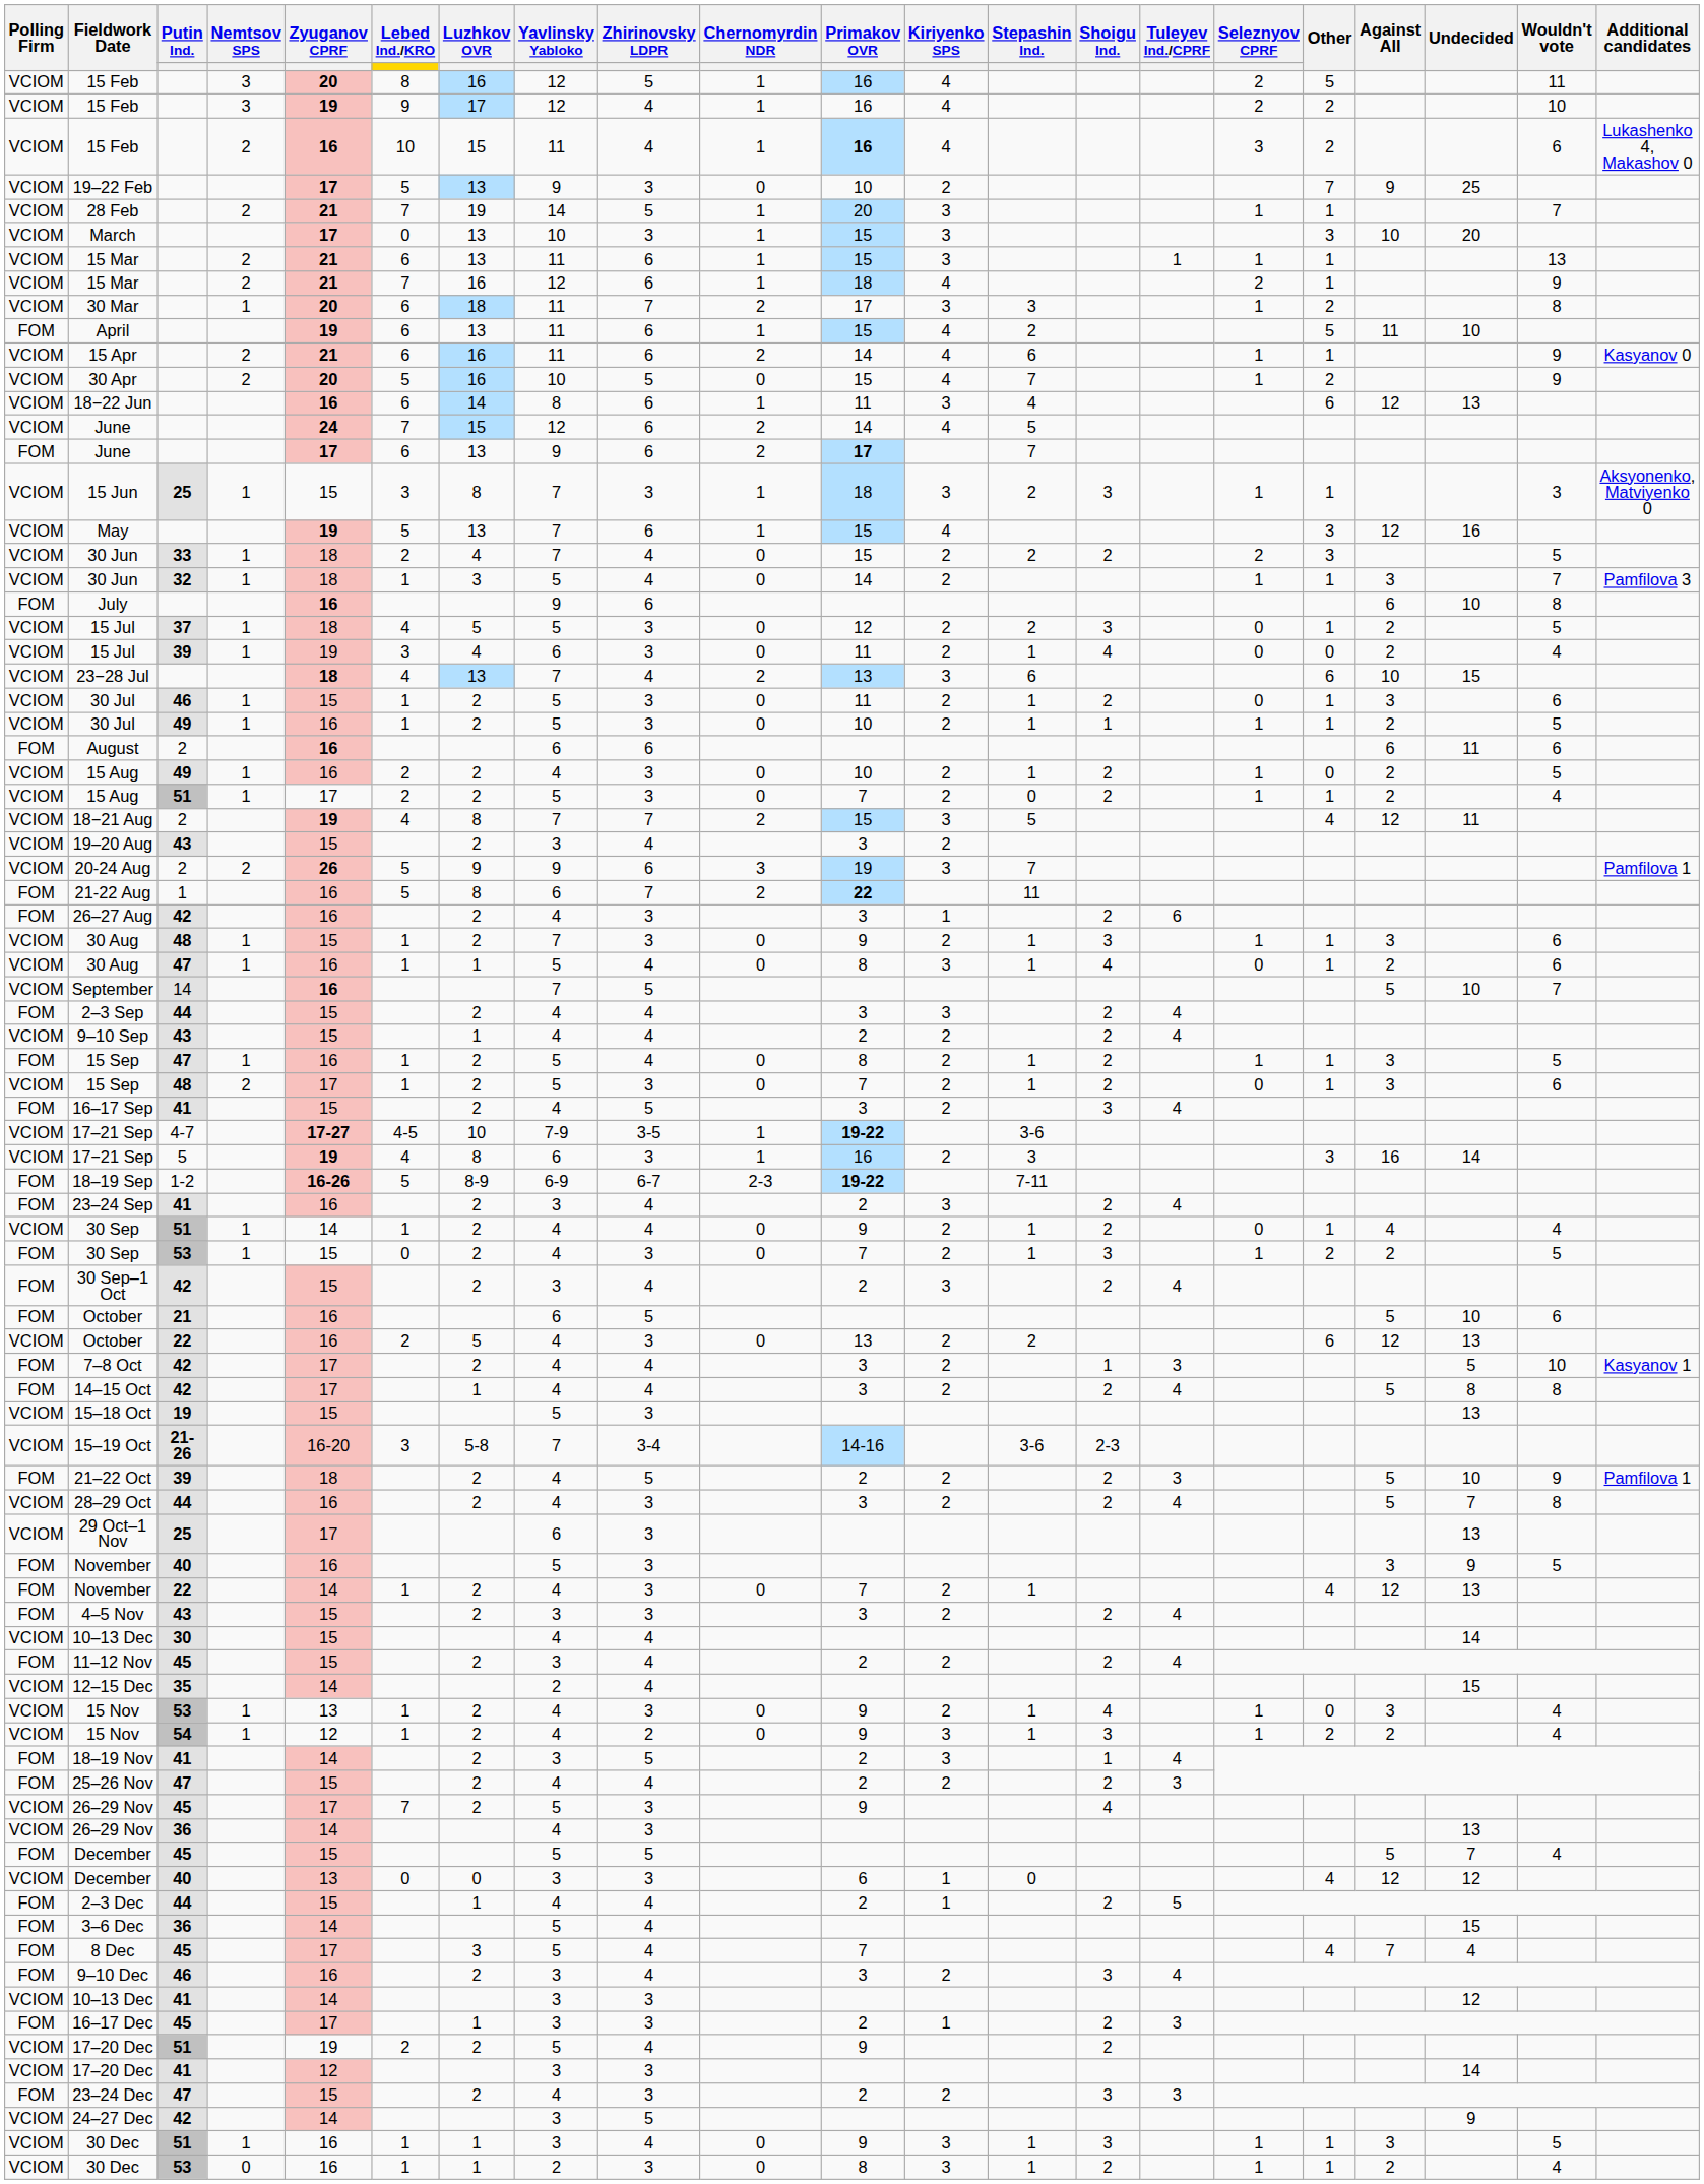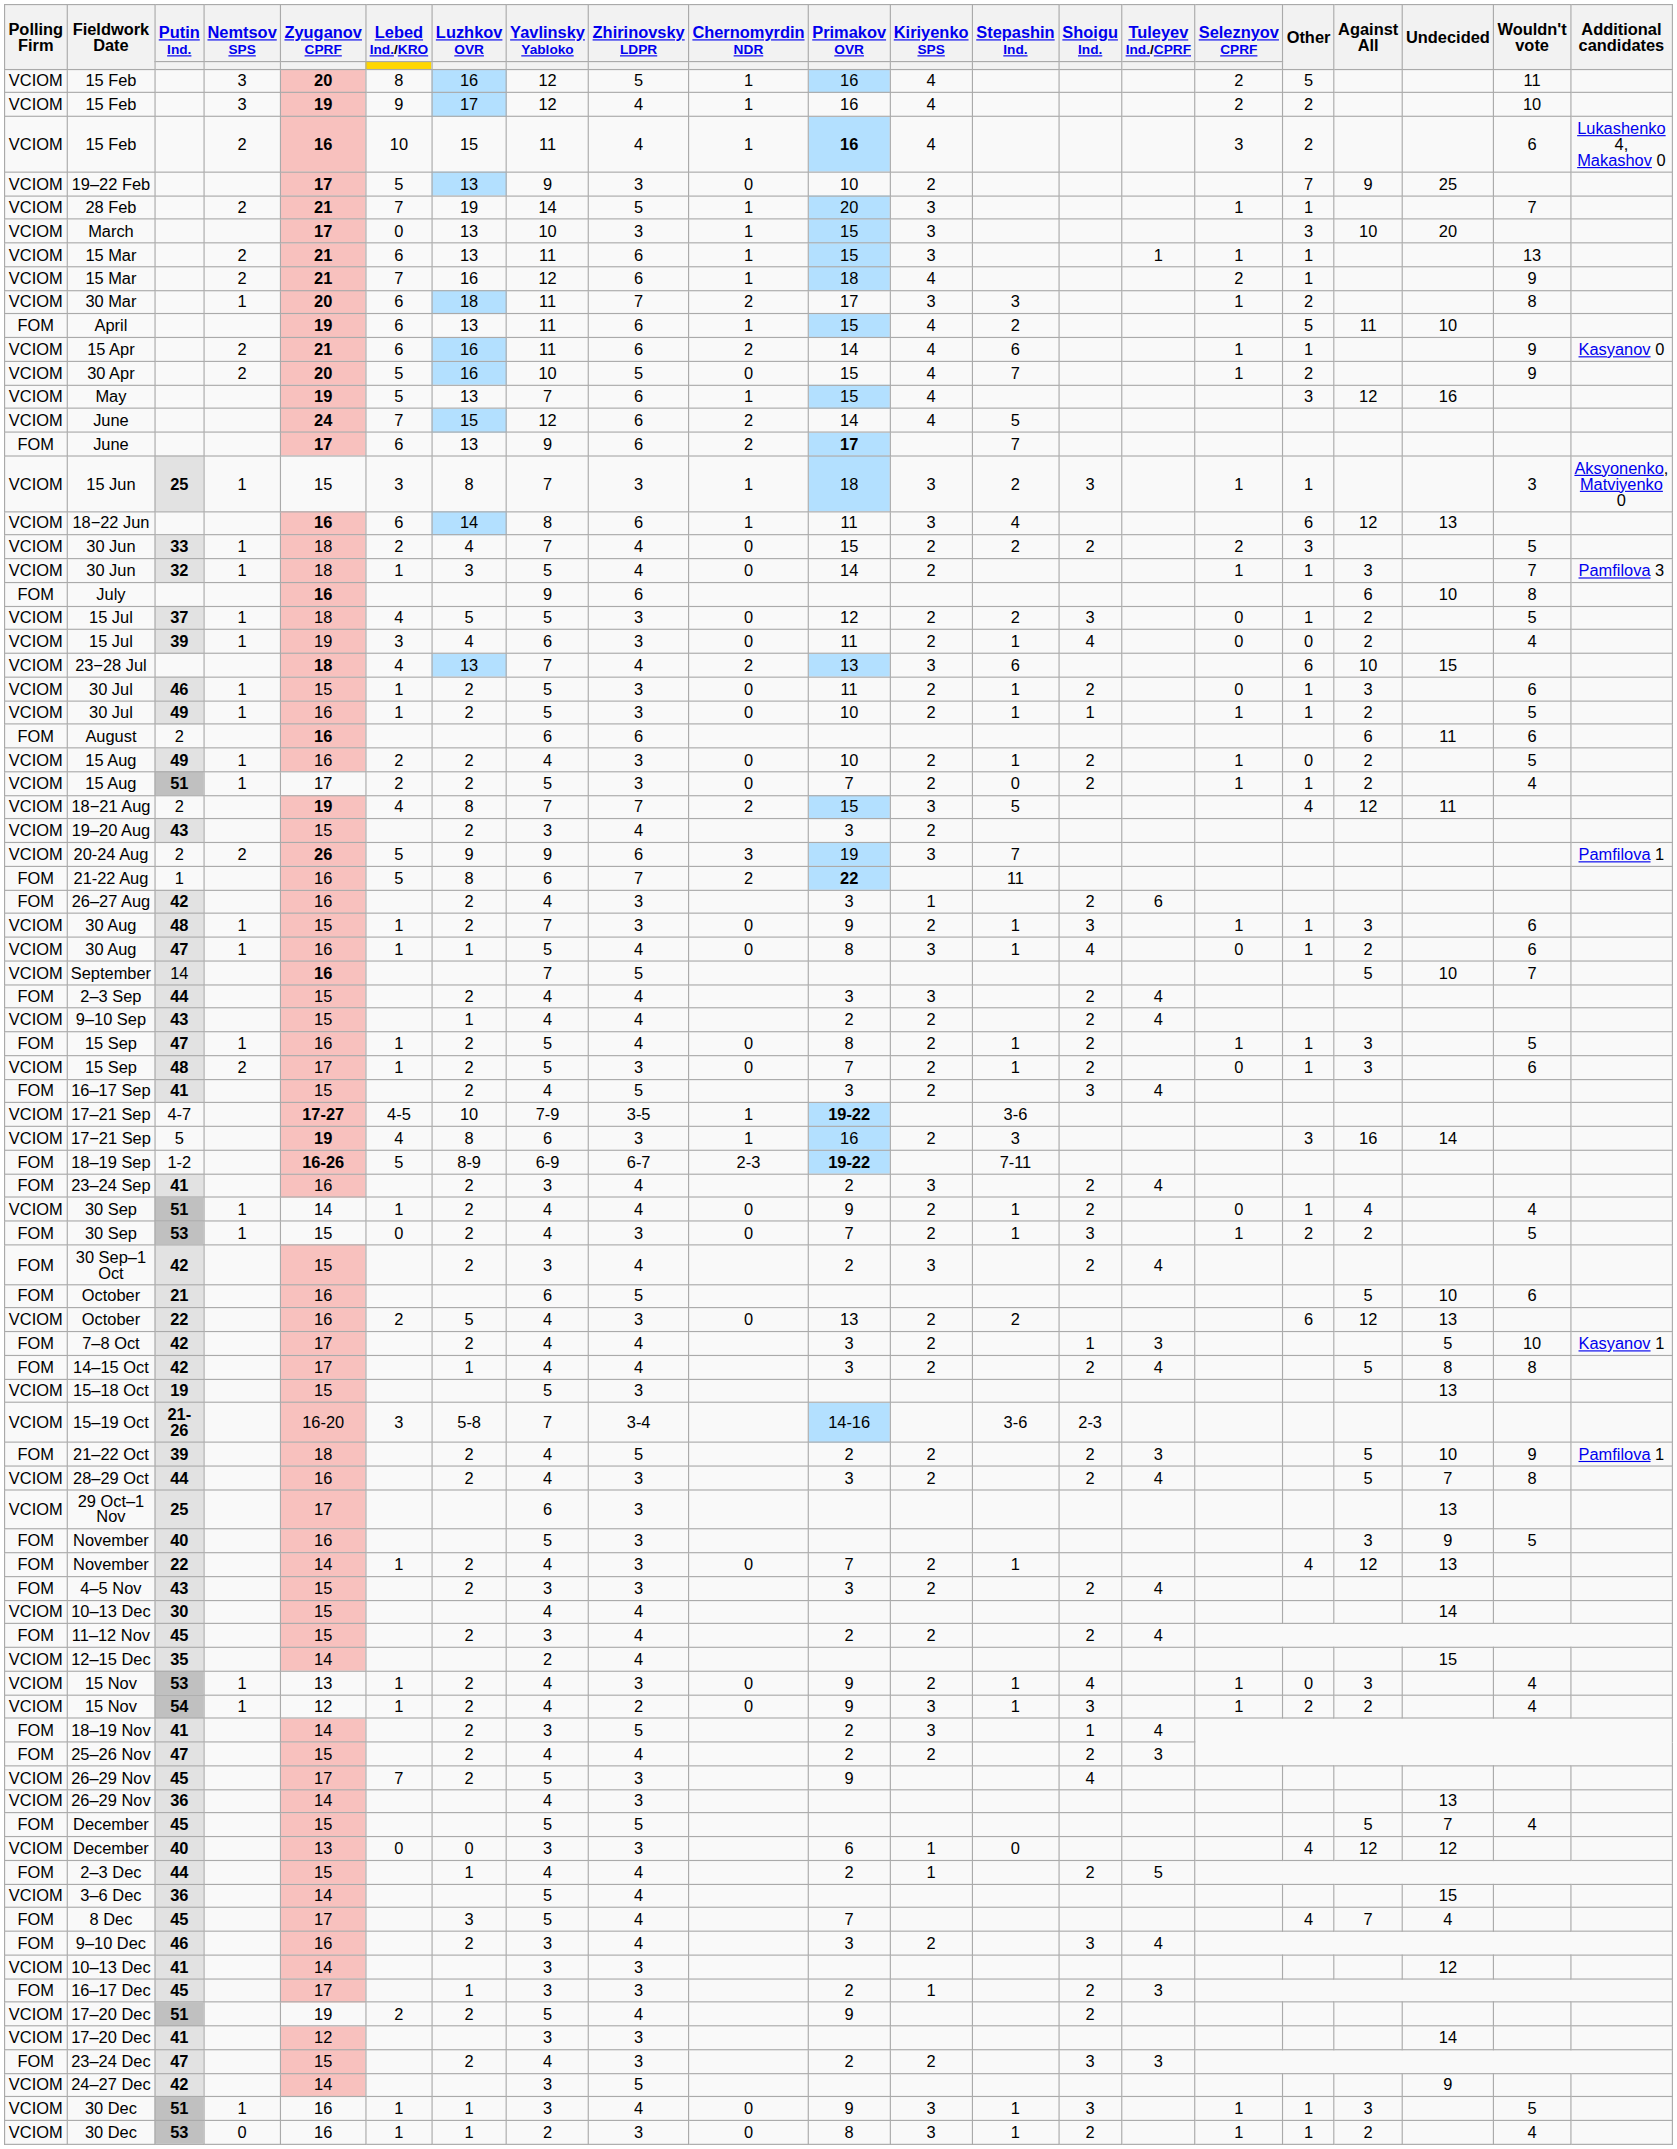rows swapped: May <-> 18−22 Jun
3–6 Dec | Polling Firm: FOM -> VCIOM
